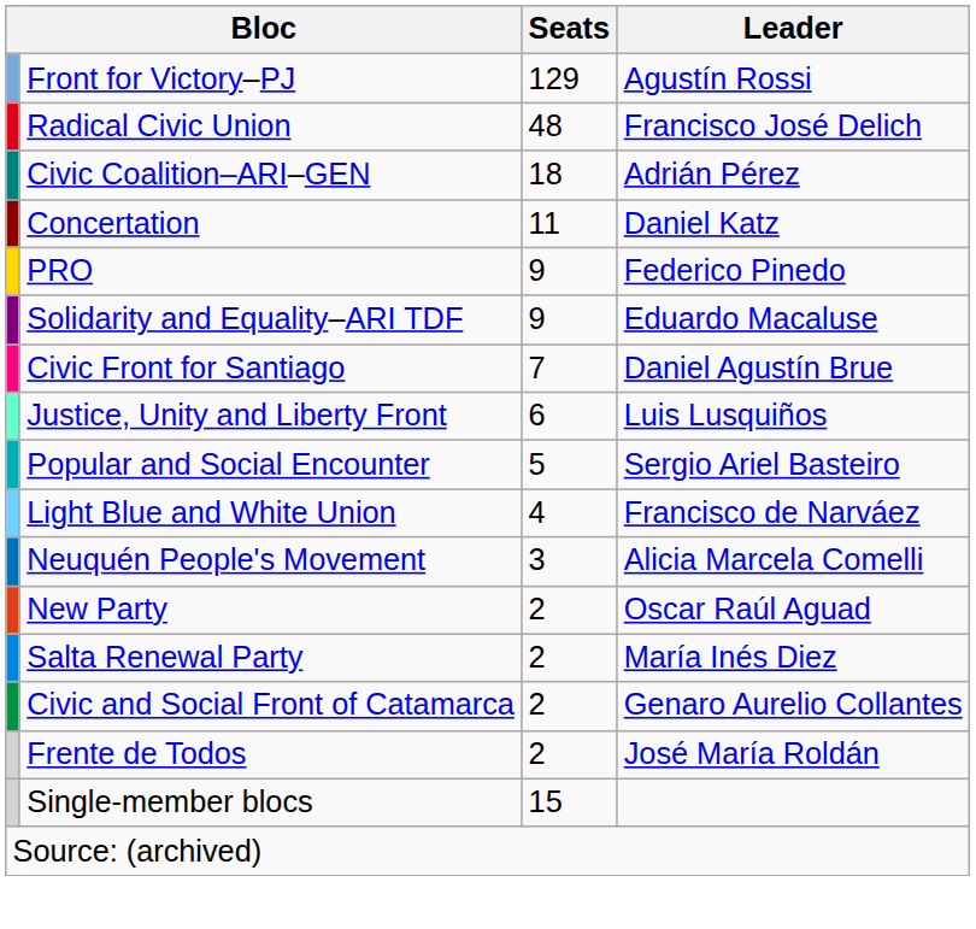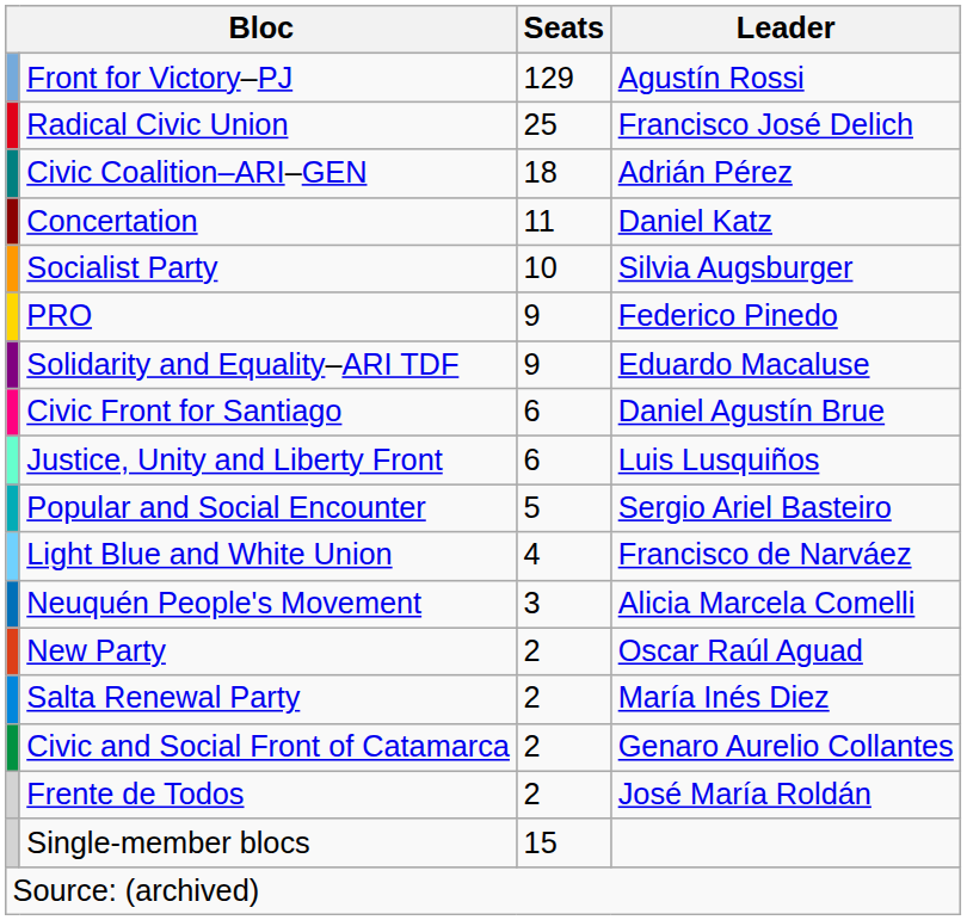Radical Civic Union | Seats: 48 -> 25
+ row: Socialist Party | 10 | Silvia Augsburger
Civic Front for Santiago | Seats: 7 -> 6
